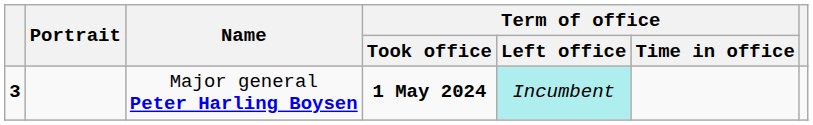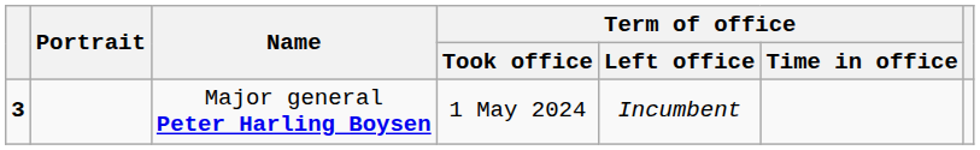Major general Peter Harling Boysen | Term of office / Took office: bold -> normal
Major general Peter Harling Boysen | Term of office / Left office: paleturquoise background -> no background
